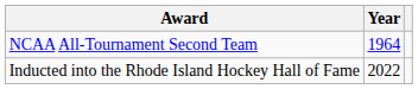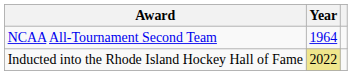Inducted into the Rhode Island Hockey Hall of Fame | Year: no background -> khaki background
